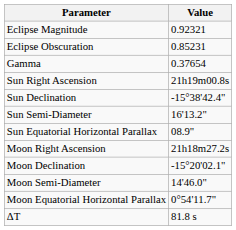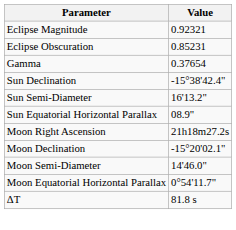- row: Sun Right Ascension | 21h19m00.8s
